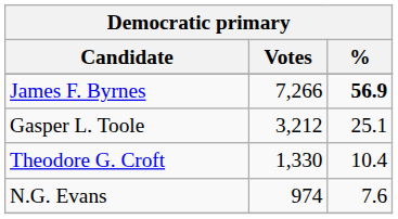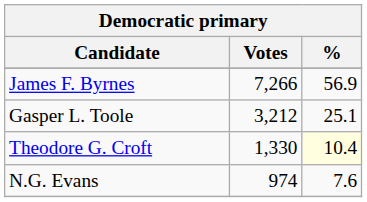James F. Byrnes | %: bold -> normal
Theodore G. Croft | %: no background -> lightyellow background
